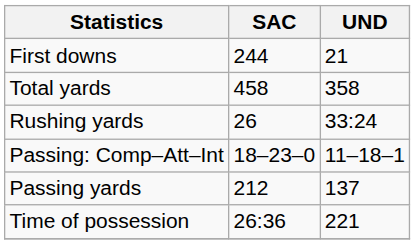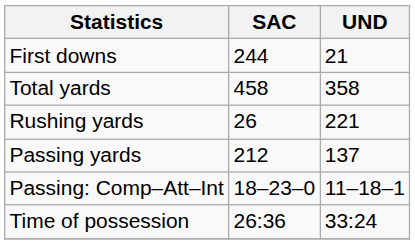Rushing yards | UND: 33:24 -> 221
rows swapped: Passing yards <-> Passing: Comp–Att–Int
Time of possession | UND: 221 -> 33:24
